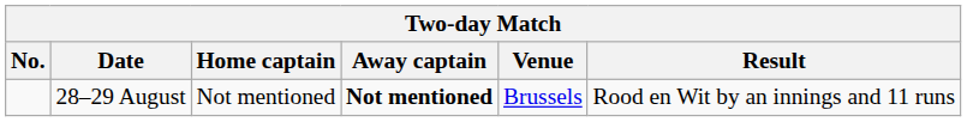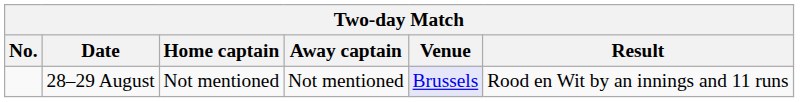28–29 August | Away captain: bold -> normal
28–29 August | Venue: no background -> lavender background
